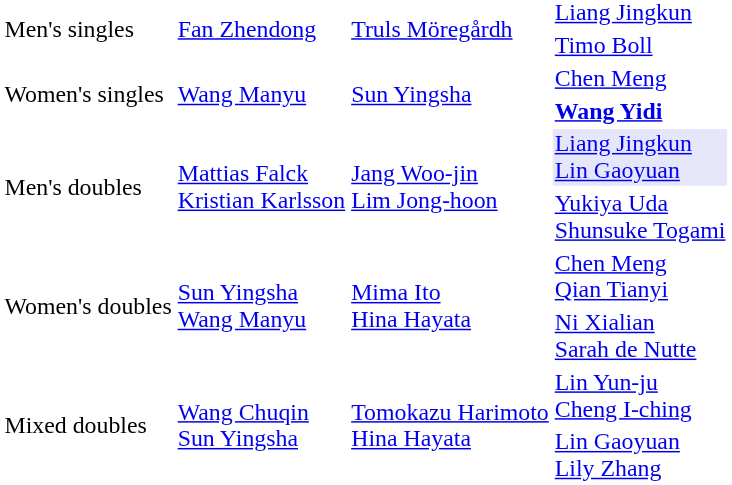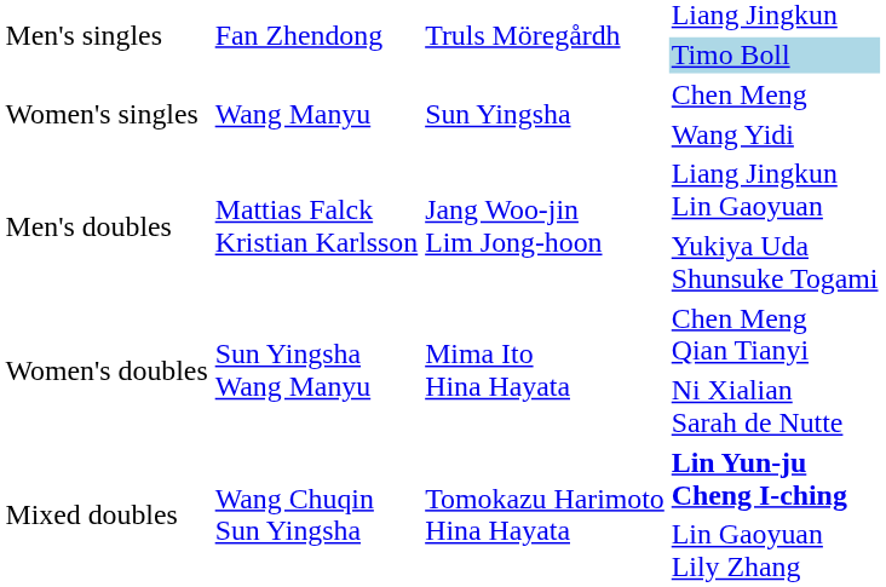Timo Boll | column 4: no background -> lightblue background
Wang Yidi | column 4: bold -> normal
Liang Jingkun Lin Gaoyuan | column 4: lavender background -> no background
Lin Yun-ju Cheng I-ching | column 4: normal -> bold
